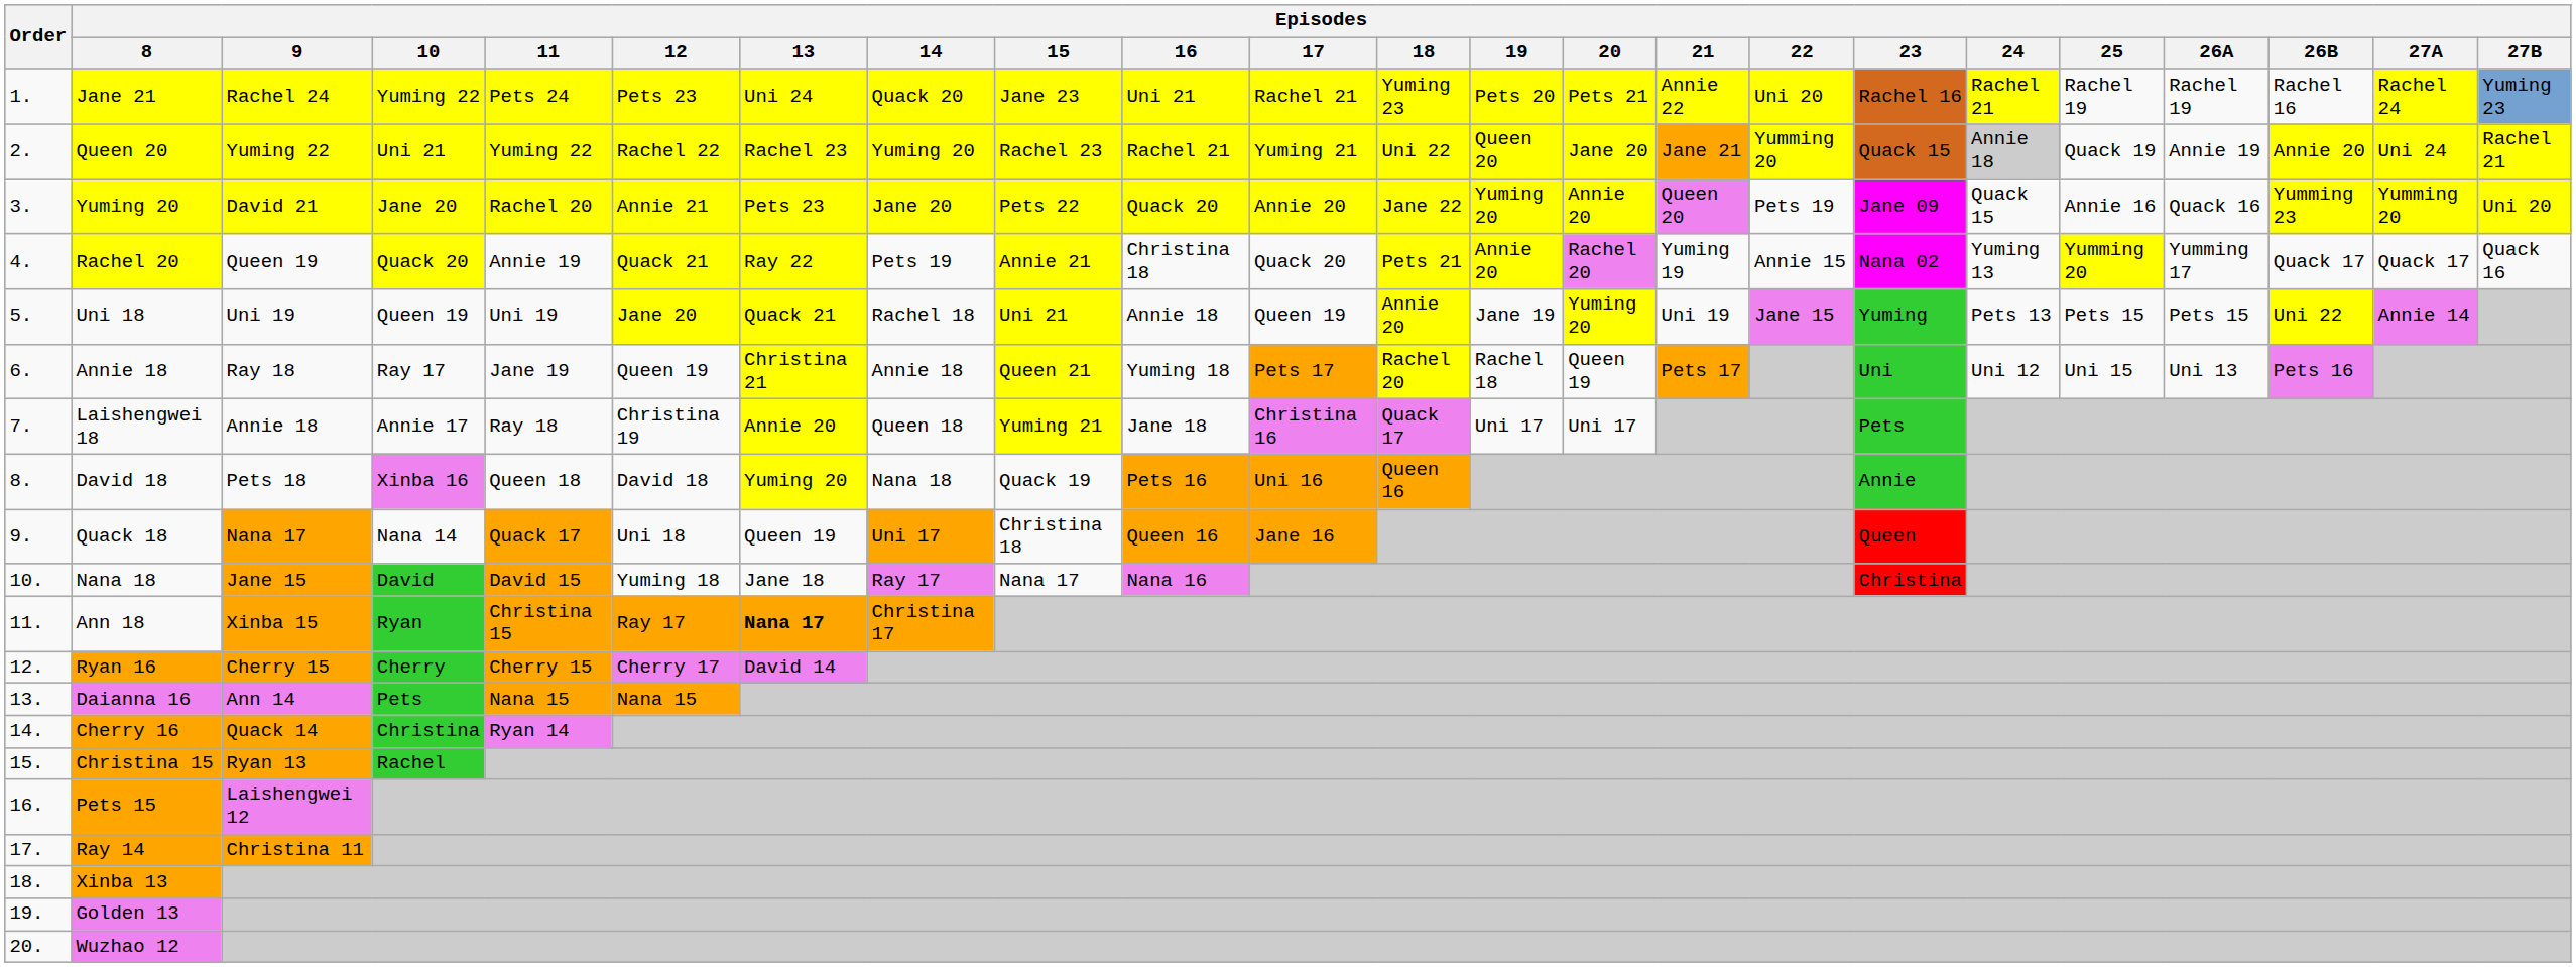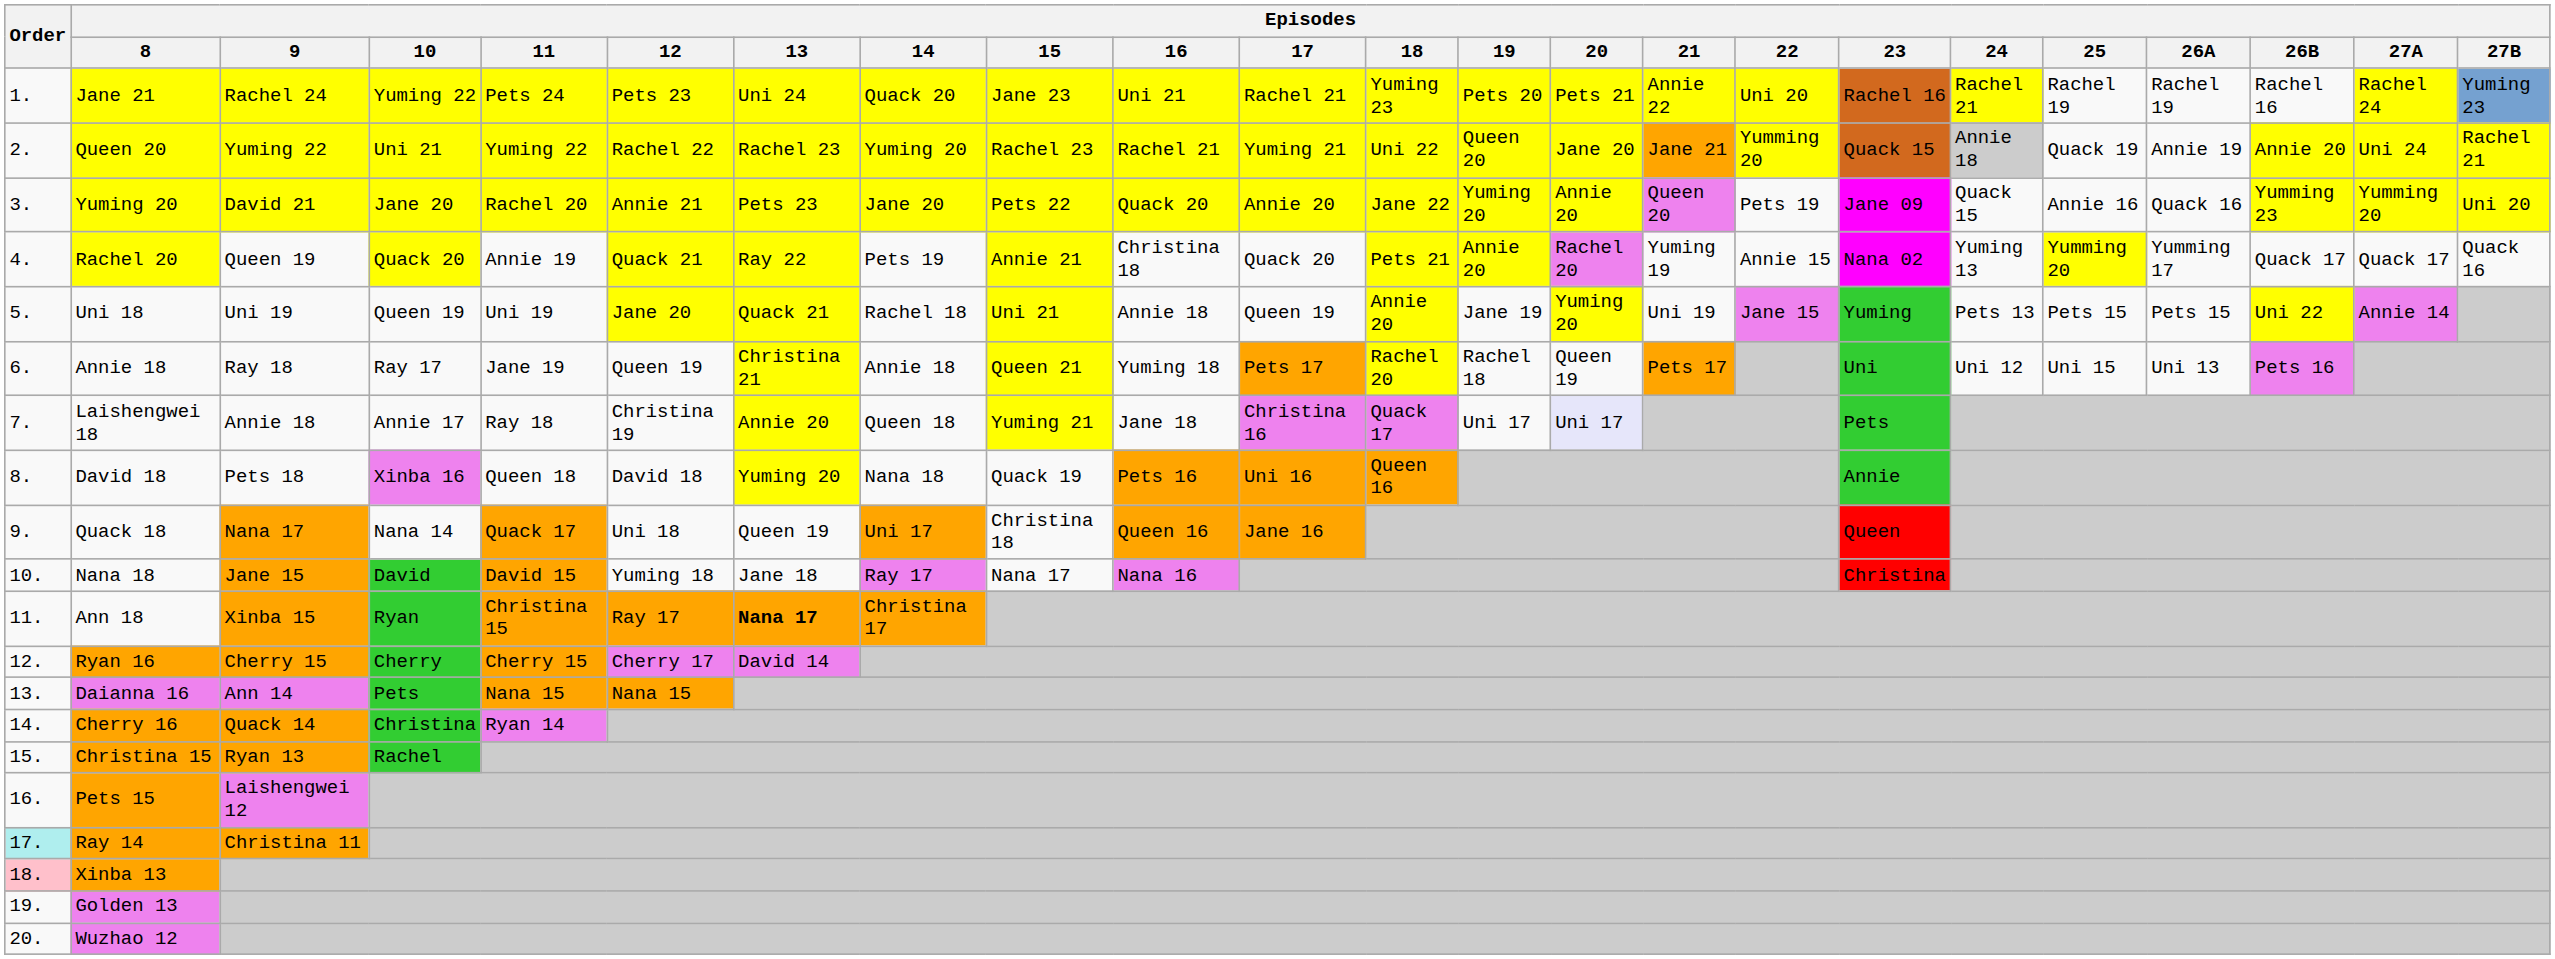Laishengwei 18 | Episodes / 20: no background -> lavender background
Ray 14 | Order: no background -> paleturquoise background
Xinba 13 | Order: no background -> pink background
